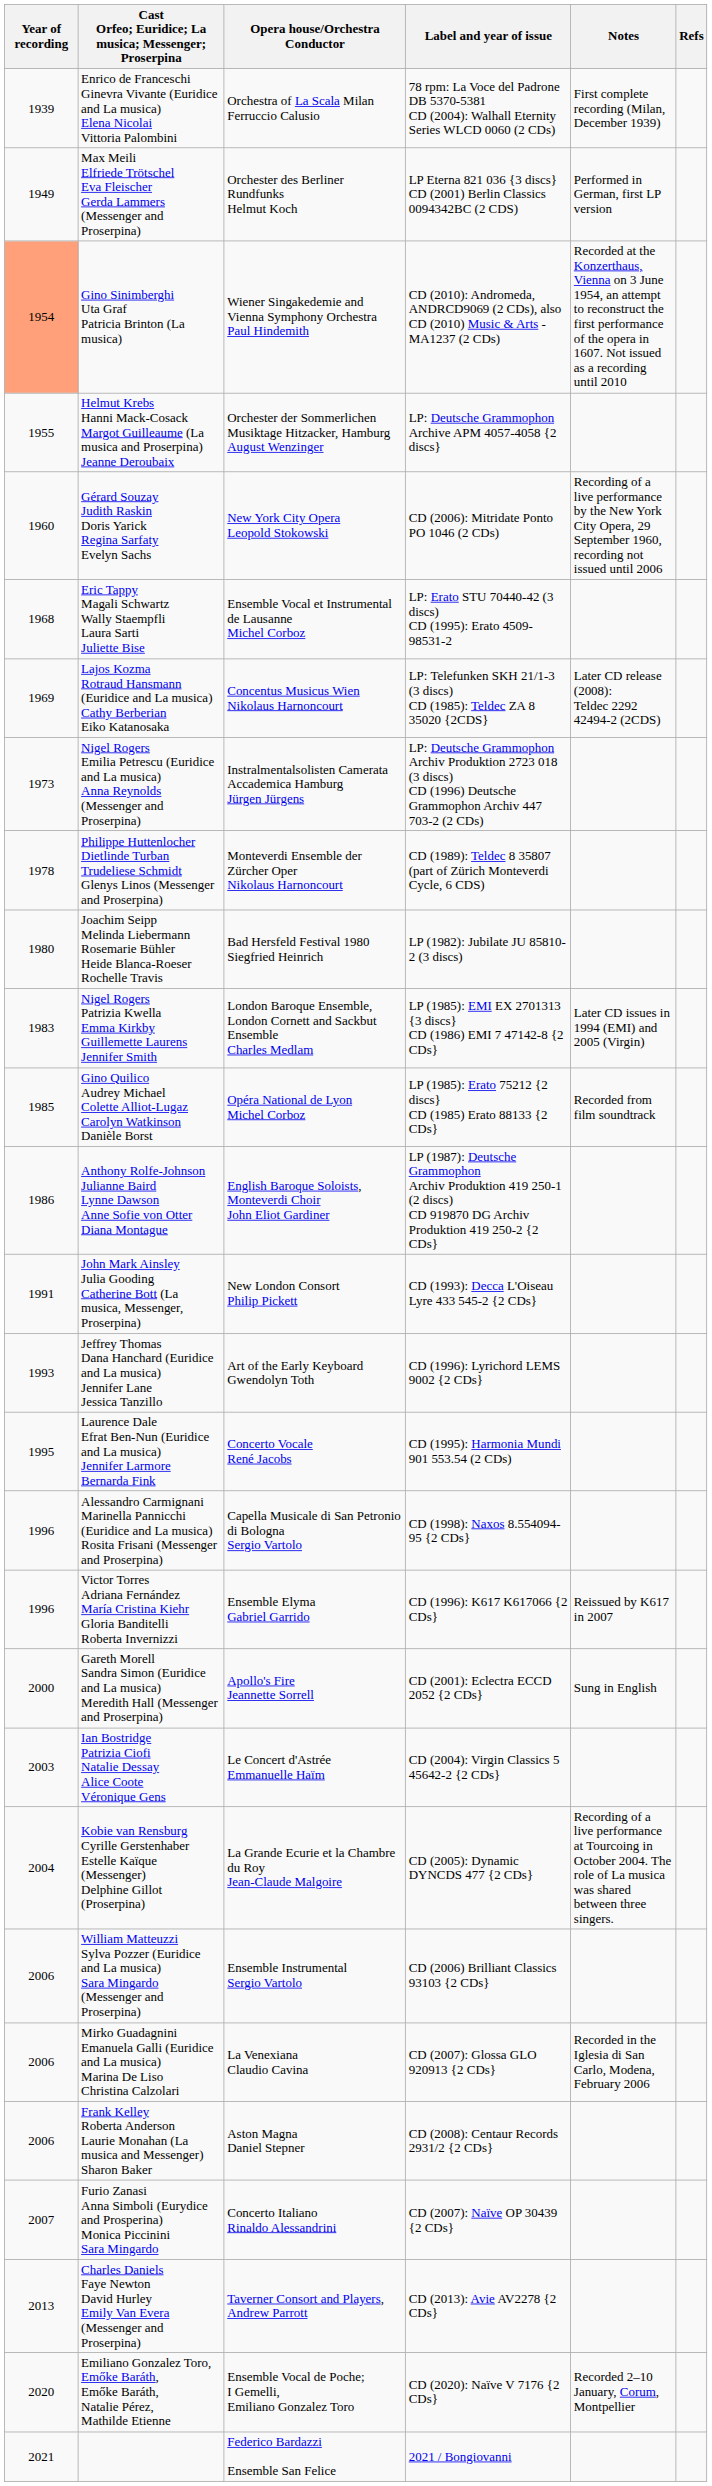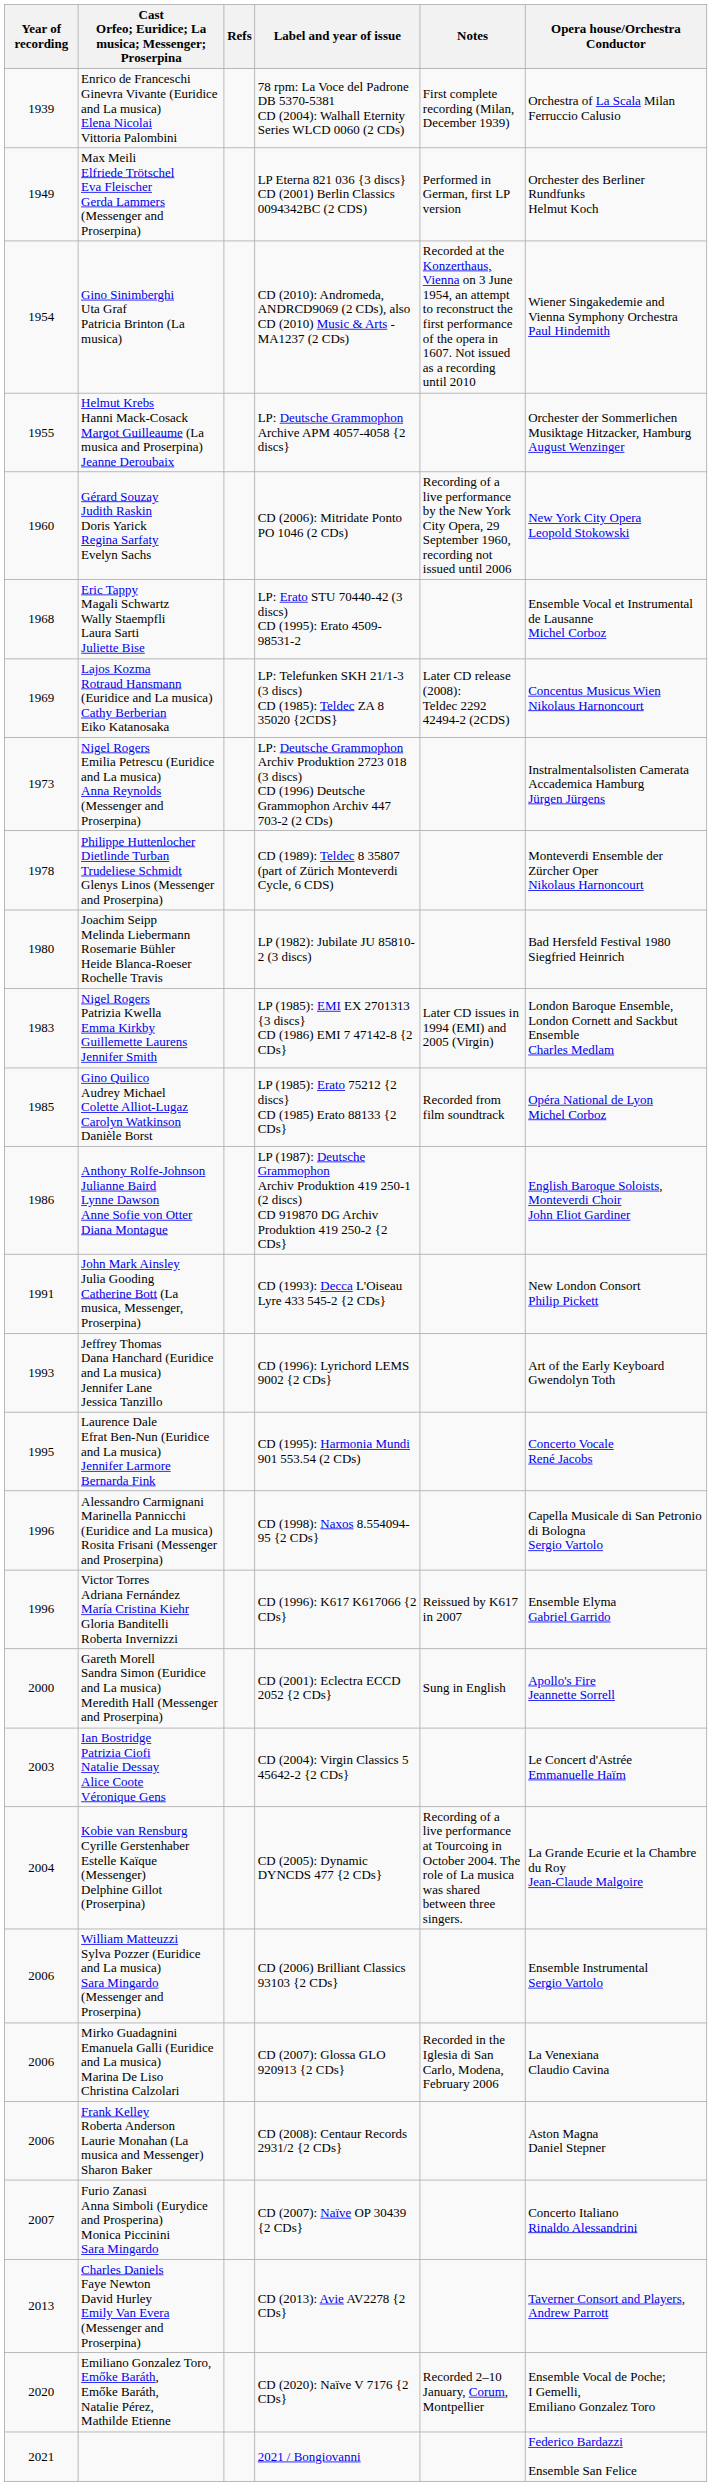columns swapped: Opera house/Orchestra Conductor <-> Refs
Gino Sinimberghi Uta Graf Patricia Brinton (La musica) | Year of recording: lightsalmon background -> no background
